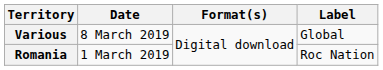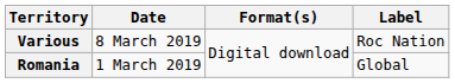Various | Label: Global -> Roc Nation
Romania | Label: Roc Nation -> Global
